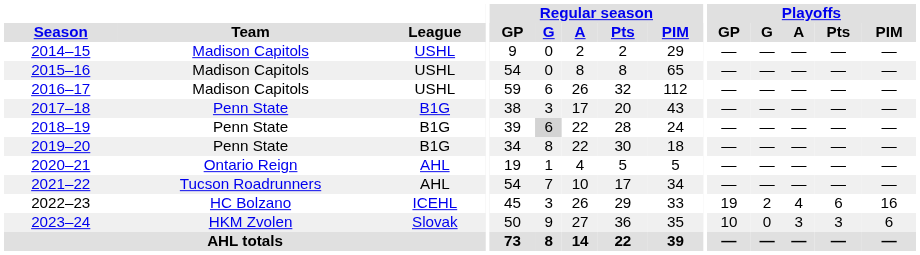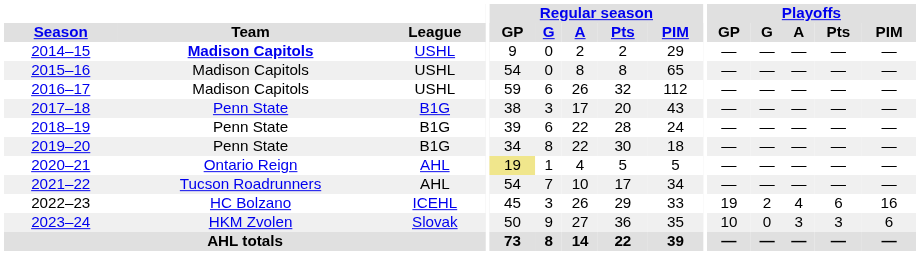2014–15 | Team: normal -> bold
2018–19 | Regular season / G: lightgrey background -> no background
2020–21 | Regular season / GP: no background -> khaki background
